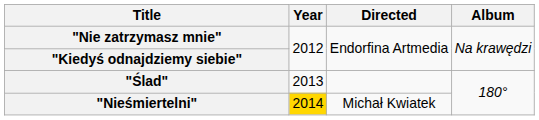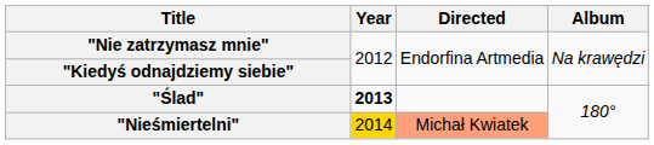"Ślad" | Year: normal -> bold
"Nieśmiertelni" | Directed: no background -> lightsalmon background
